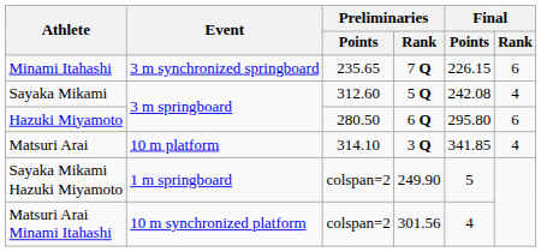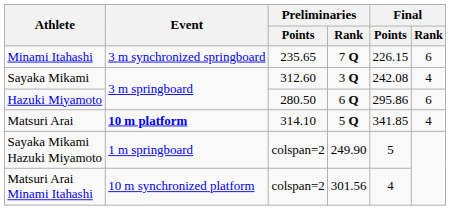Sayaka Mikami | Preliminaries / Rank: 5 Q -> 3 Q
Hazuki Miyamoto | Final / Points: 295.80 -> 295.86
Matsuri Arai | Event: normal -> bold
Matsuri Arai | Preliminaries / Rank: 3 Q -> 5 Q
